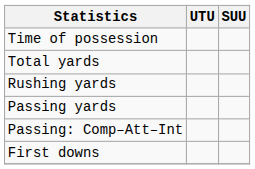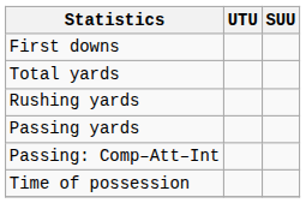rows swapped: First downs <-> Time of possession
